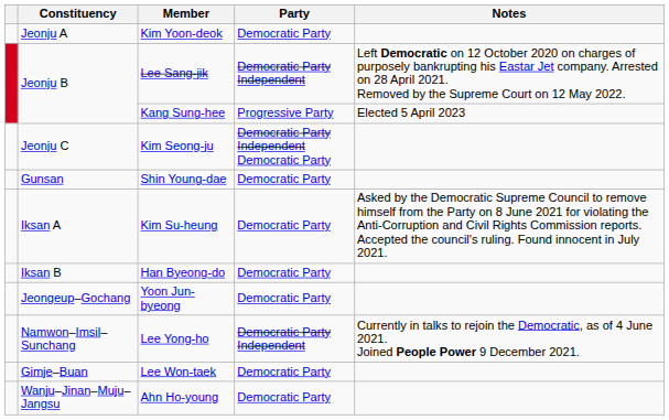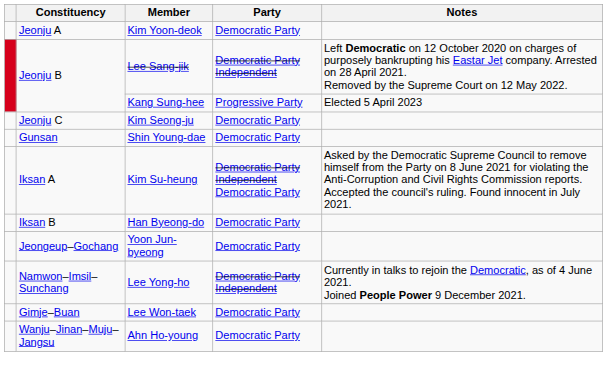Kim Seong-ju | Party: Democratic Party Independent Democratic Party -> Democratic Party
Kim Su-heung | Party: Democratic Party -> Democratic Party Independent Democratic Party
